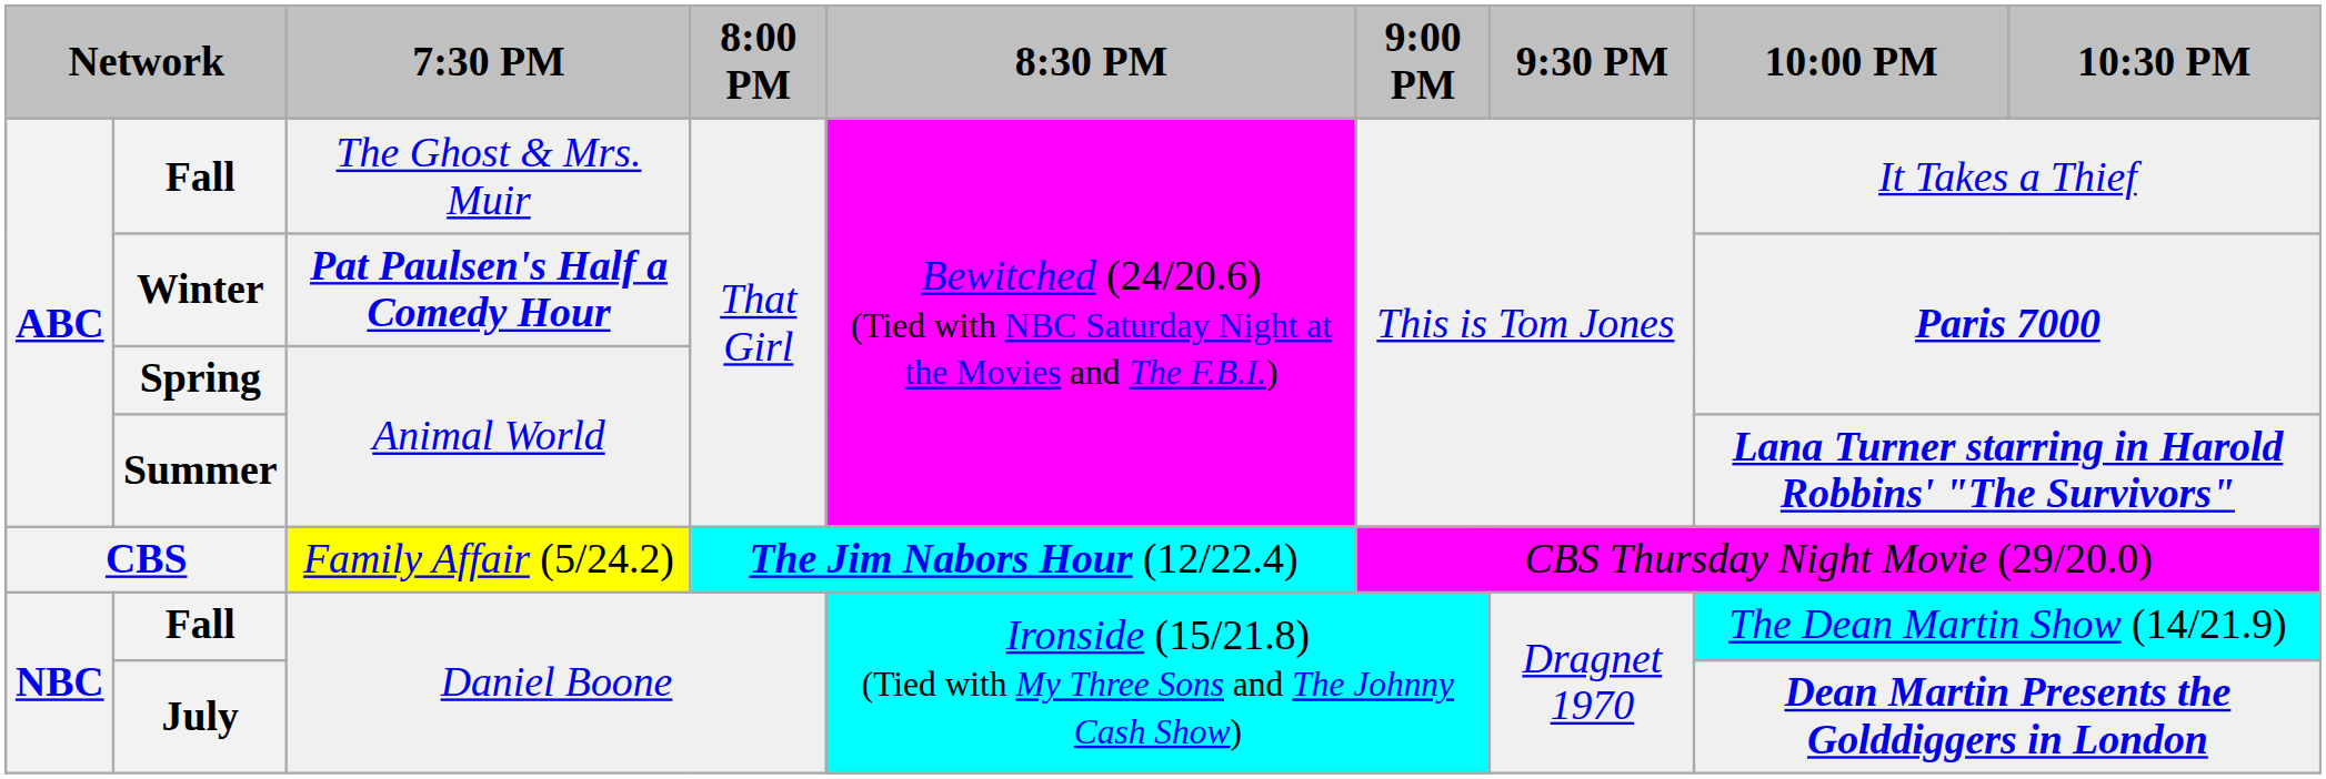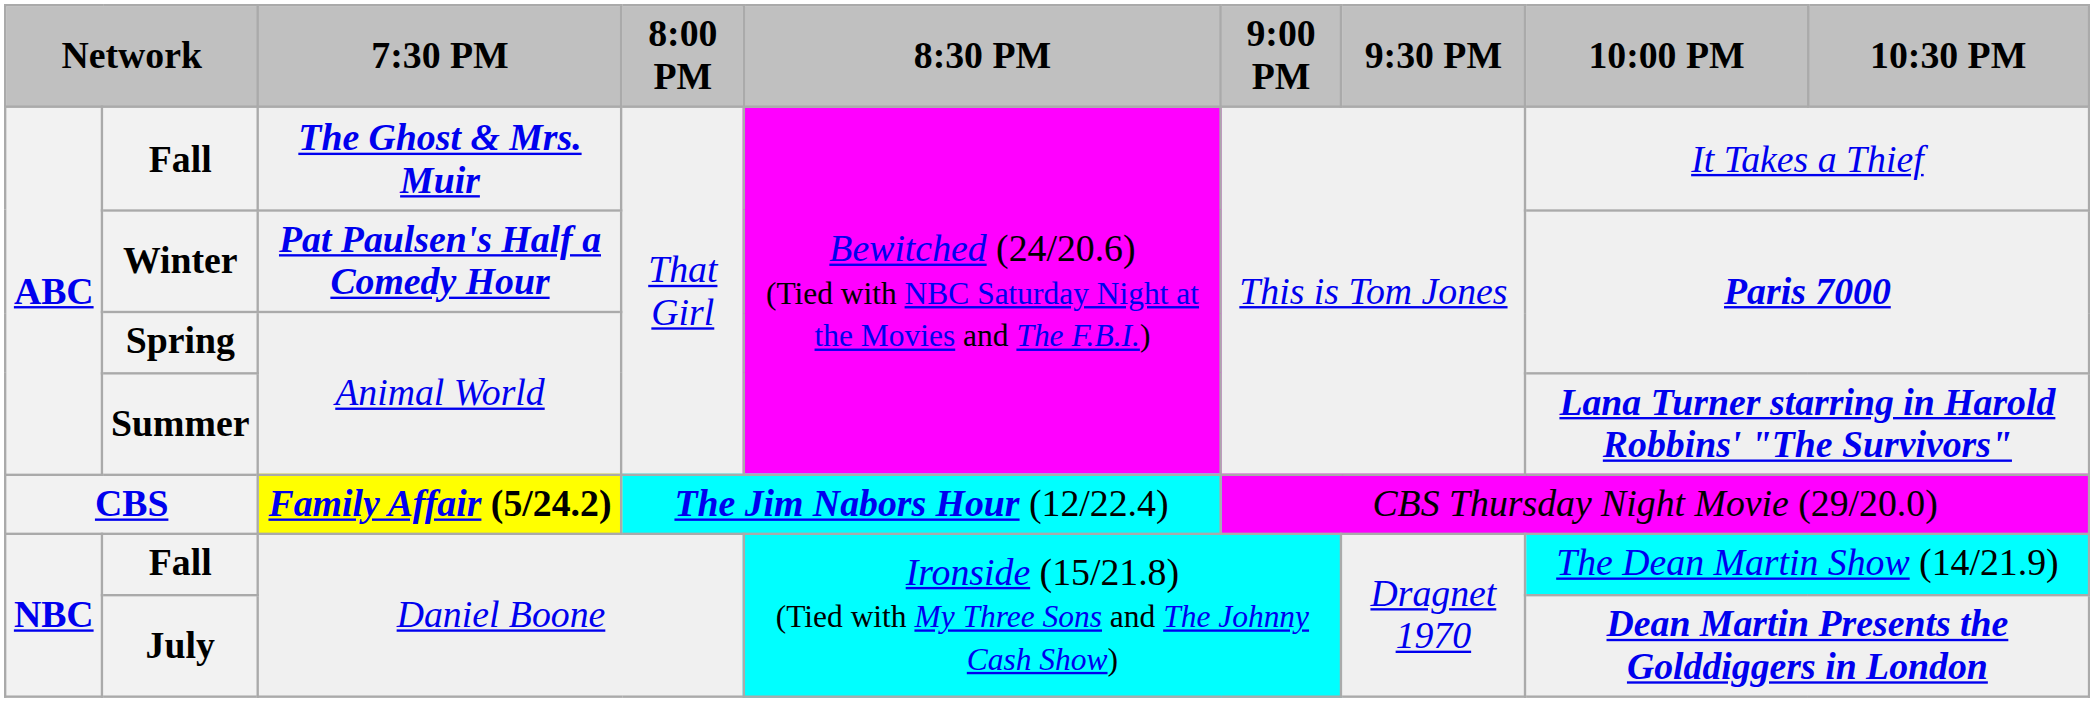Fall / The Ghost & Mrs. Muir | 7:30 PM: normal -> bold
CBS | 7:30 PM: normal -> bold
